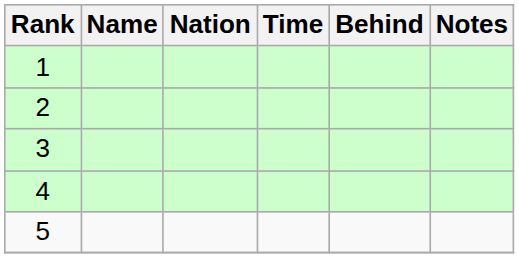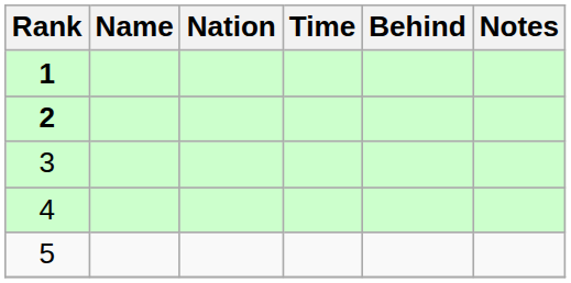1 | Rank: normal -> bold
2 | Rank: normal -> bold
